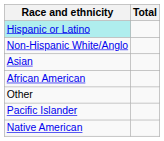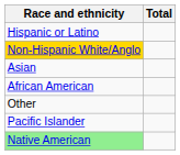Hispanic or Latino | Race and ethnicity: paleturquoise background -> no background
Non-Hispanic White/Anglo | Race and ethnicity: no background -> gold background
Native American | Race and ethnicity: no background -> lightgreen background
